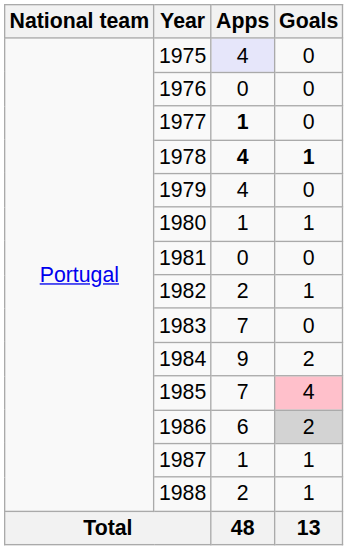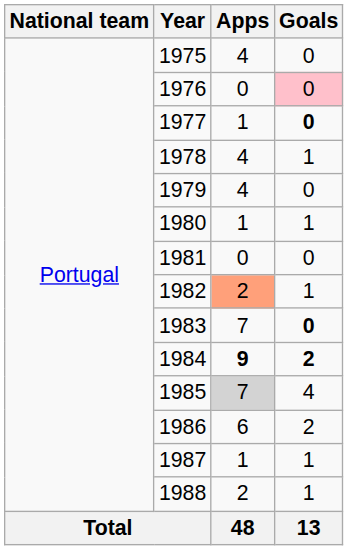1975 | Apps: lavender background -> no background
1976 | Goals: no background -> pink background
1977 | Apps: bold -> normal
1977 | Goals: normal -> bold
1978 | Apps: bold -> normal
1978 | Goals: bold -> normal
1982 | Apps: no background -> lightsalmon background
1983 | Goals: normal -> bold
1984 | Apps: normal -> bold
1984 | Goals: normal -> bold
1985 | Apps: no background -> lightgrey background
1985 | Goals: pink background -> no background
1986 | Goals: lightgrey background -> no background
